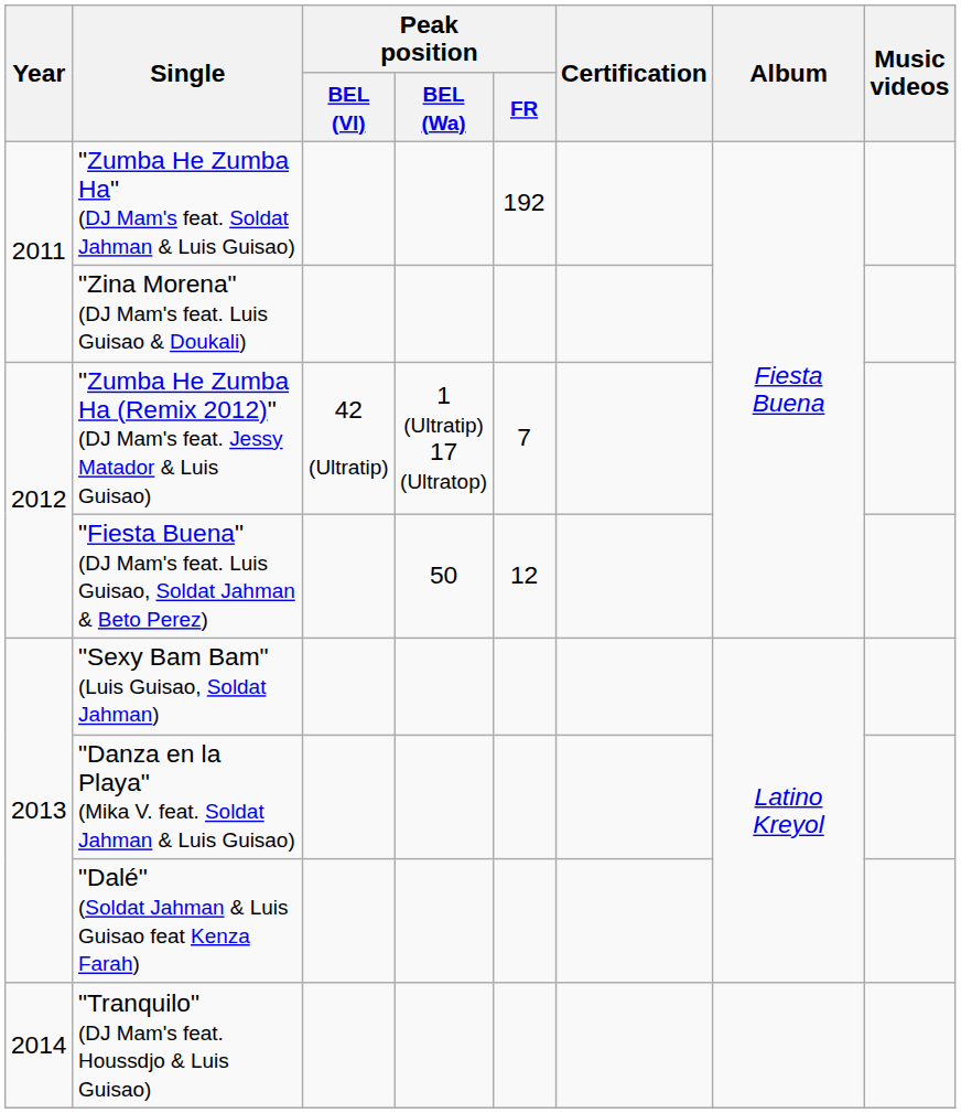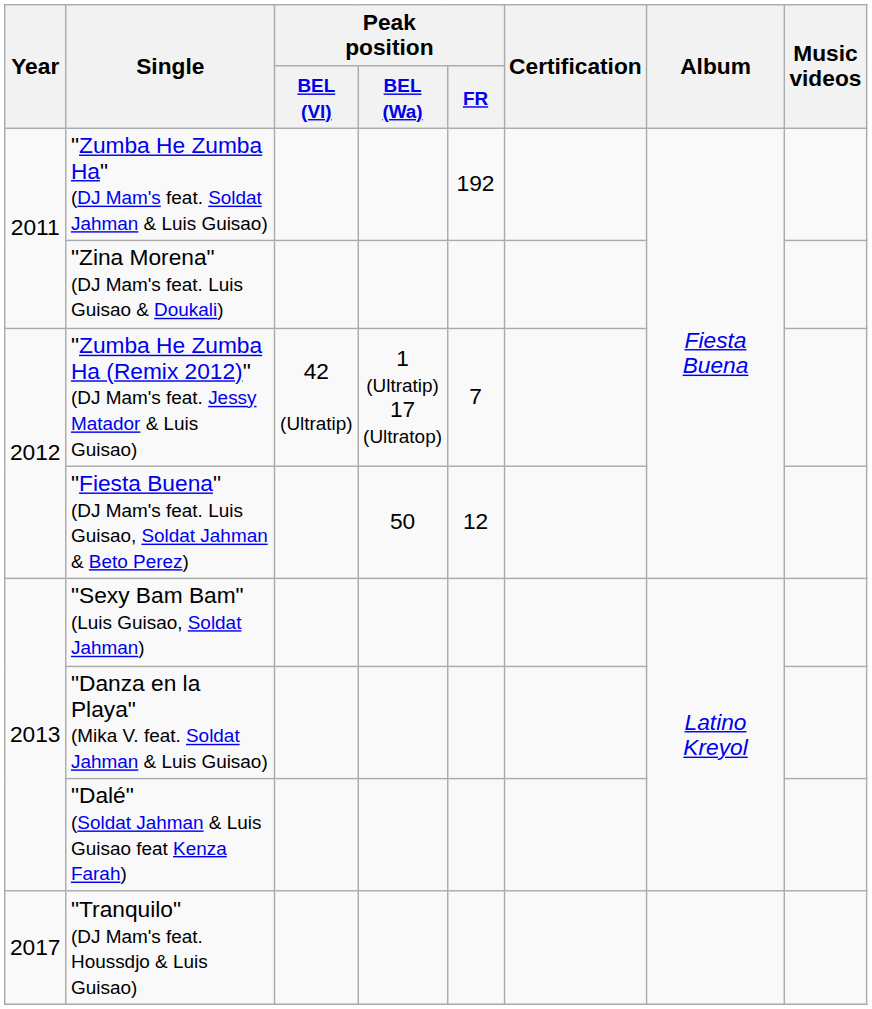"Tranquilo" (DJ Mam's feat. Houssdjo & Luis Guisao) | Year: 2014 -> 2017
